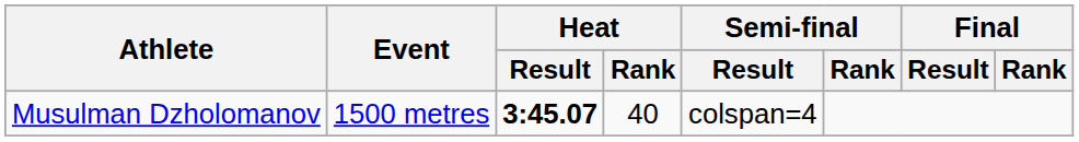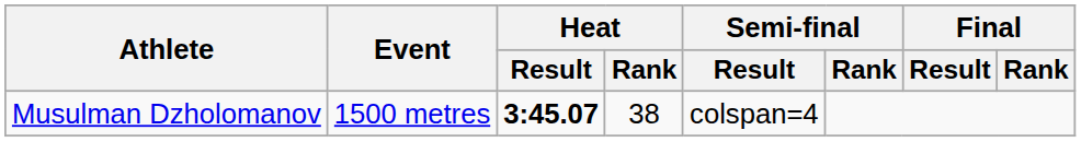Musulman Dzholomanov | Heat / Rank: 40 -> 38
